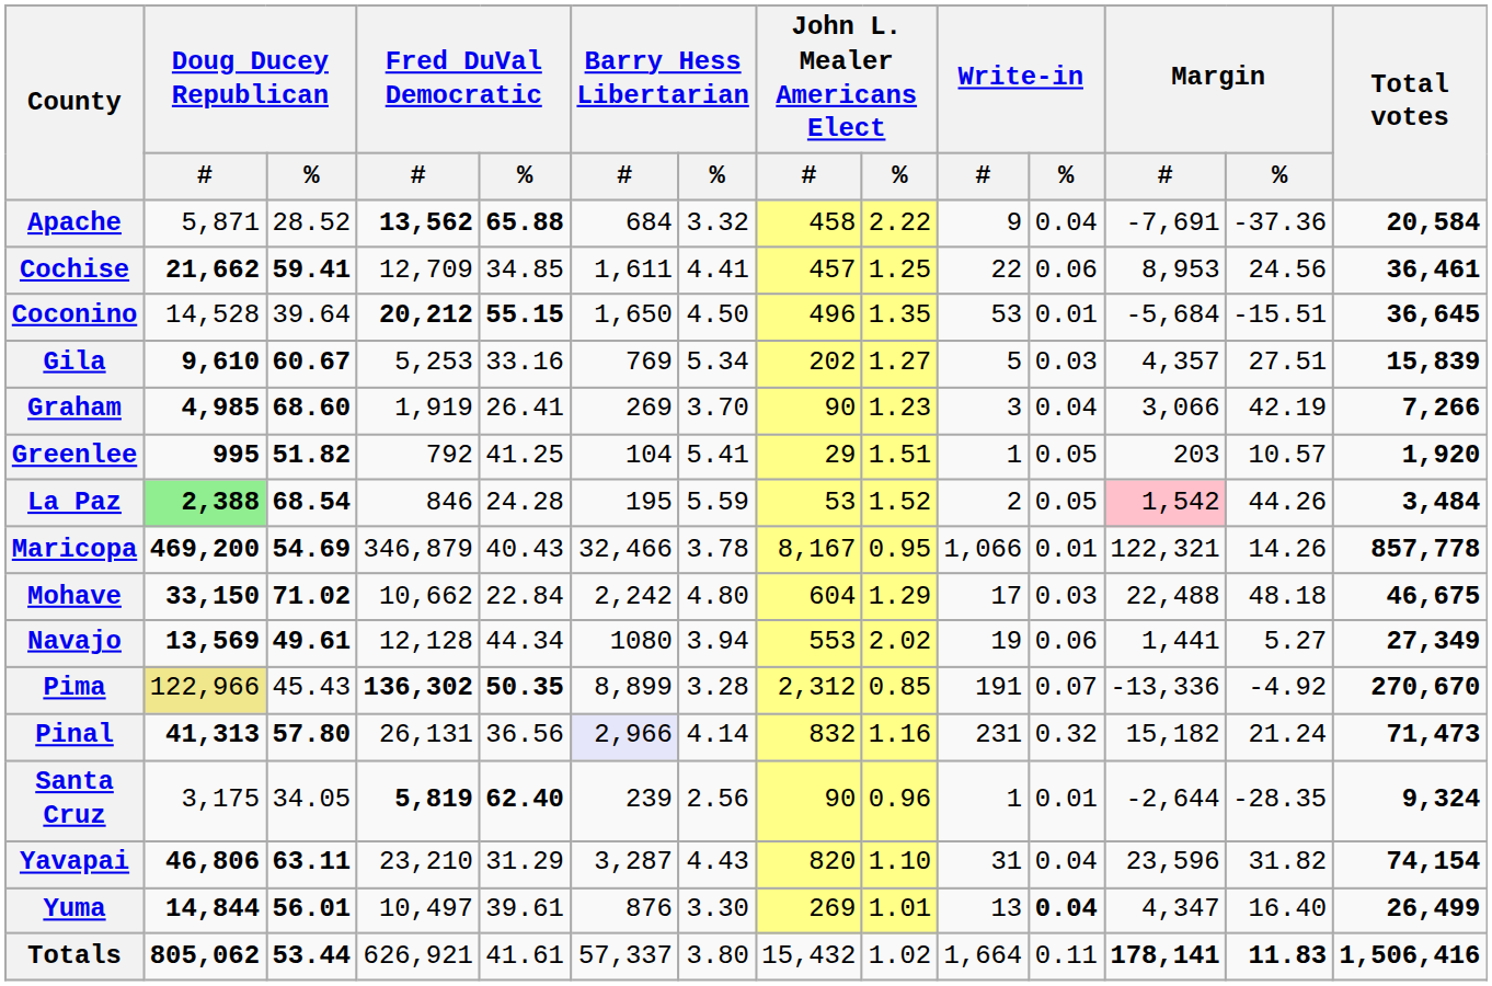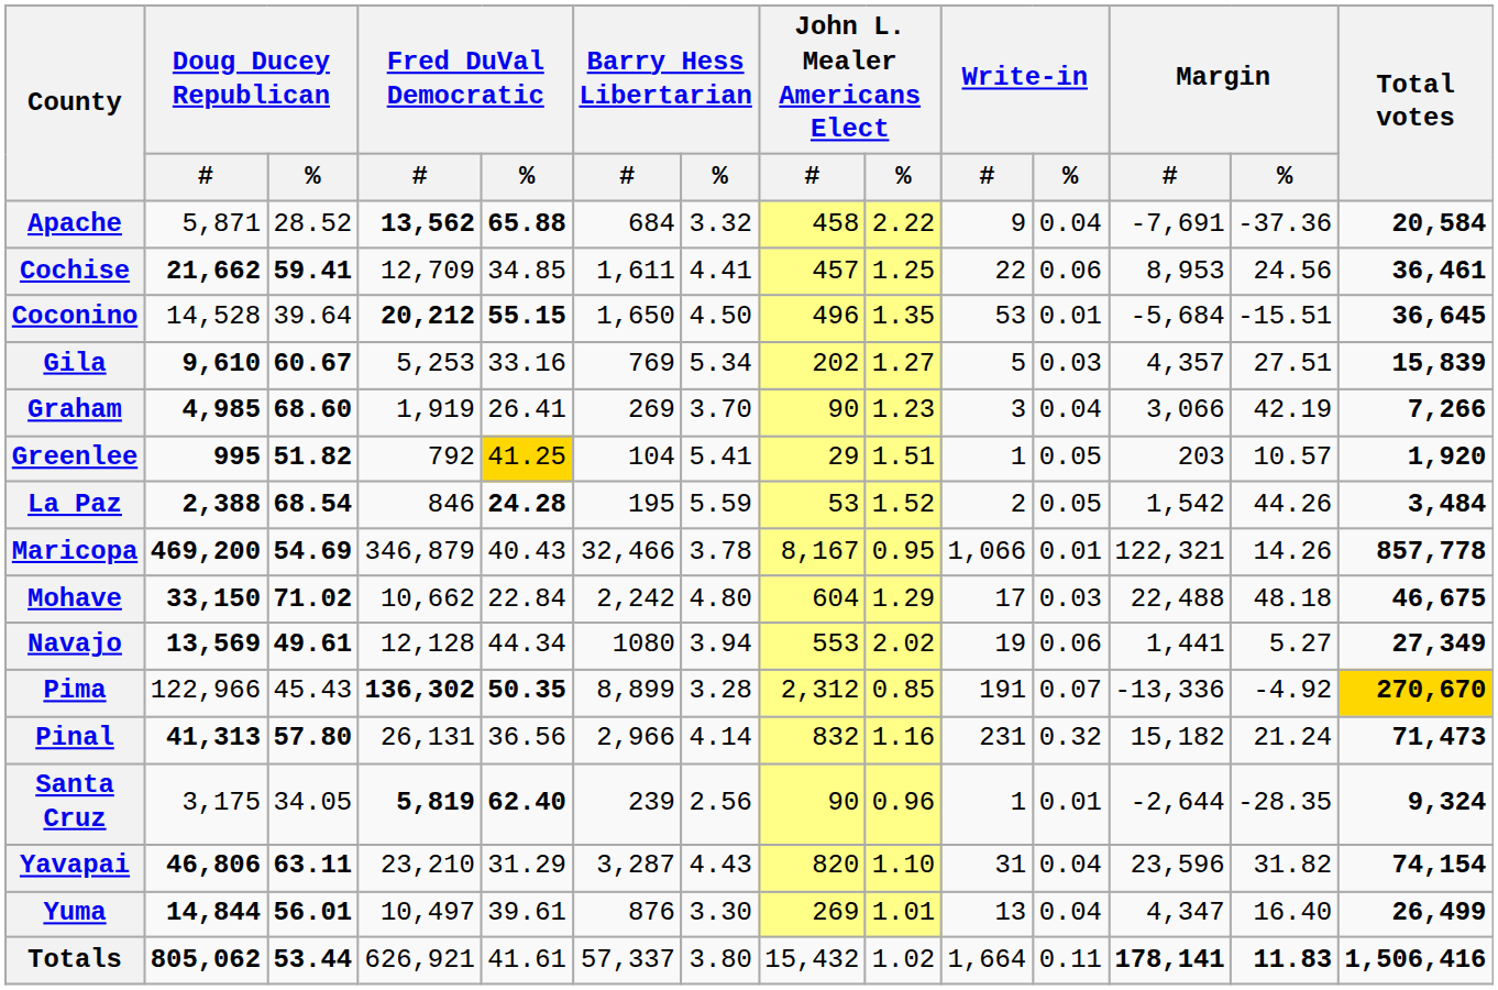Greenlee | Fred DuVal Democratic / %: no background -> gold background
La Paz | Doug Ducey Republican / #: lightgreen background -> no background
La Paz | Fred DuVal Democratic / %: normal -> bold
La Paz | Margin / #: pink background -> no background
Pima | Doug Ducey Republican / #: khaki background -> no background
Pima | Total votes: no background -> gold background
Pinal | Barry Hess Libertarian / #: lavender background -> no background
Yuma | Write-in / %: bold -> normal
